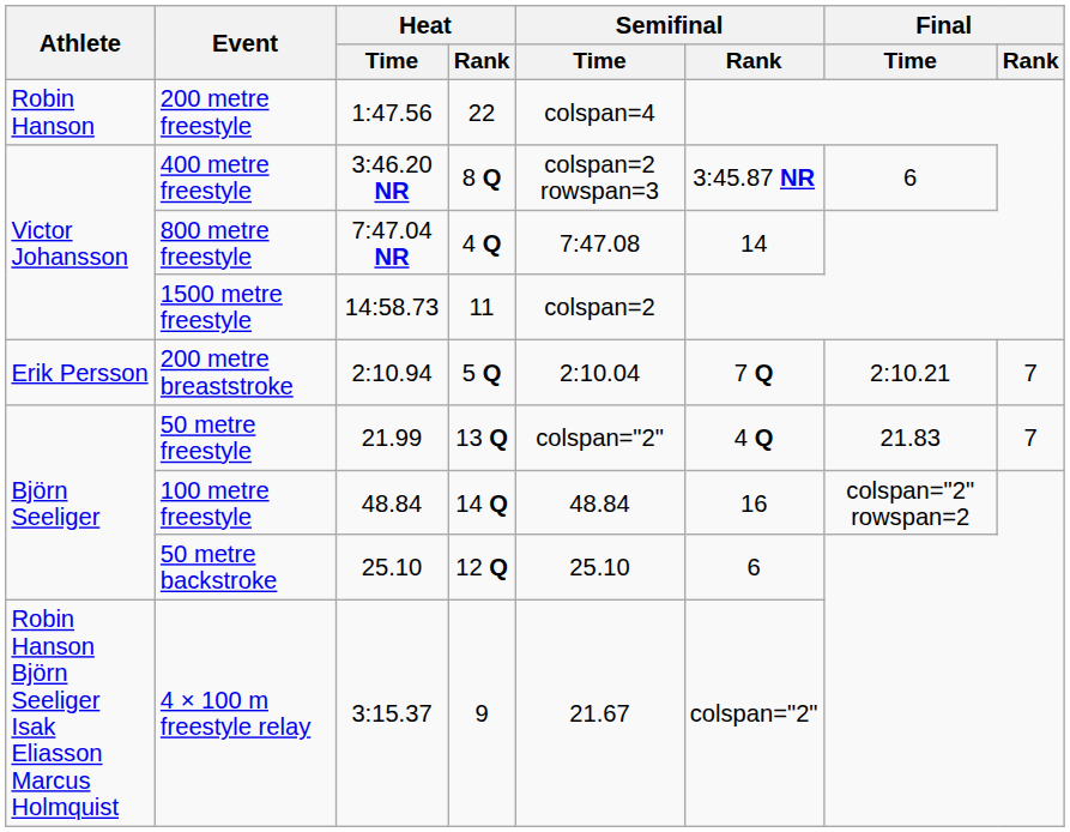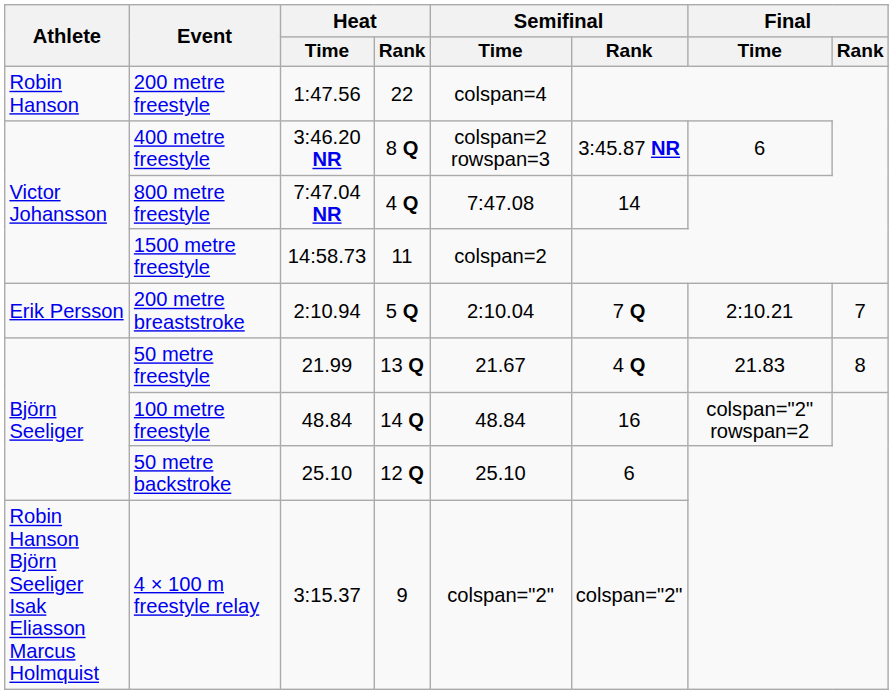50 metre freestyle | Semifinal / Time: colspan="2" -> 21.67
50 metre freestyle | Final / Rank: 7 -> 8
4 × 100 m freestyle relay | Semifinal / Time: 21.67 -> colspan="2"
